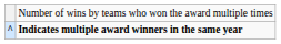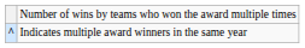^ | column 2: bold -> normal
